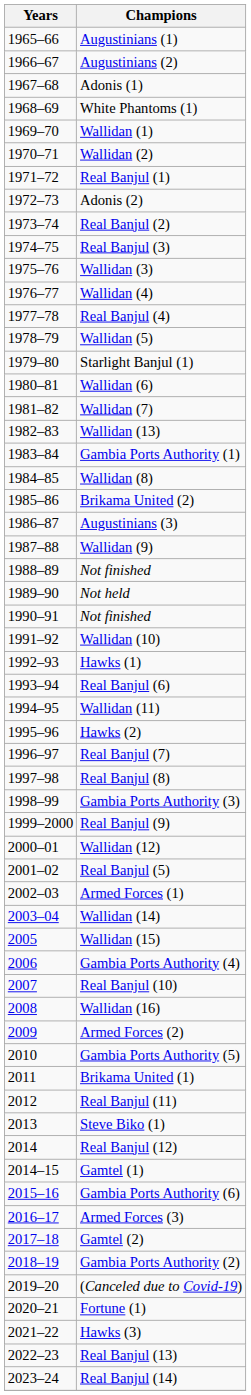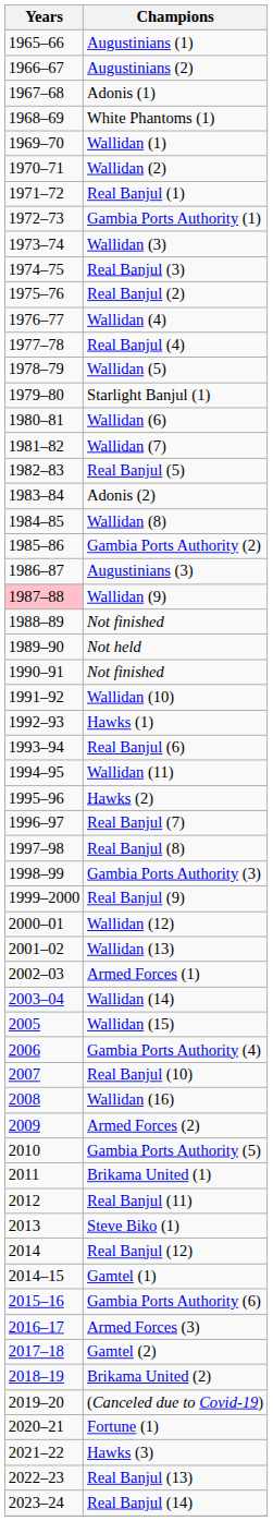row 9 | Champions: Adonis (2) -> Gambia Ports Authority (1)
row 10 | Champions: Real Banjul (2) -> Wallidan (3)
row 12 | Champions: Wallidan (3) -> Real Banjul (2)
row 19 | Champions: Wallidan (13) -> Real Banjul (5)
row 20 | Champions: Gambia Ports Authority (1) -> Adonis (2)
row 22 | Champions: Brikama United (2) -> Gambia Ports Authority (2)
row 24 | Years: no background -> pink background
row 38 | Champions: Real Banjul (5) -> Wallidan (13)
row 55 | Champions: Gambia Ports Authority (2) -> Brikama United (2)
